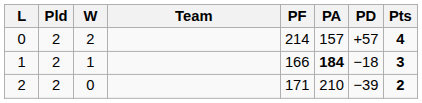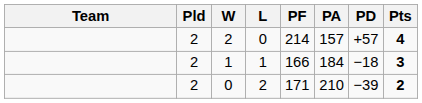columns swapped: Team <-> L
row 3 | PA: bold -> normal
